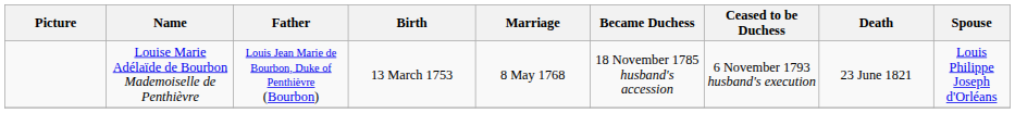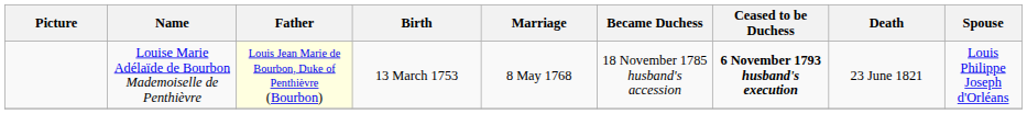Louise Marie Adélaïde de Bourbon Mademoiselle de Penthièvre | Father: no background -> lightyellow background
Louise Marie Adélaïde de Bourbon Mademoiselle de Penthièvre | Ceased to be Duchess: normal -> bold
